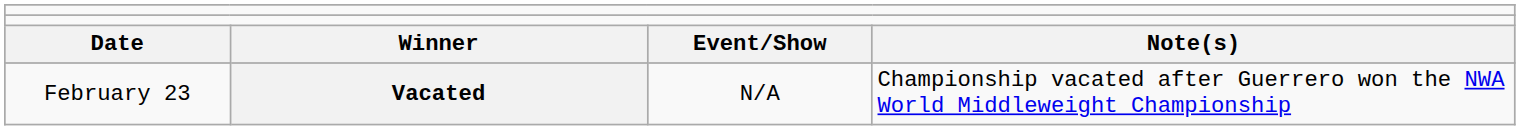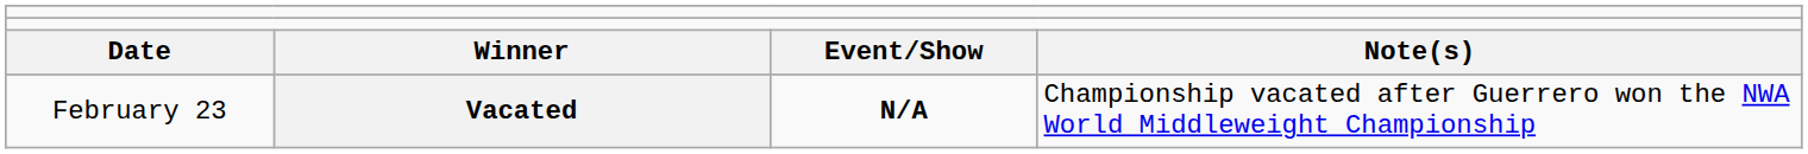February 23 | column 3: normal -> bold
